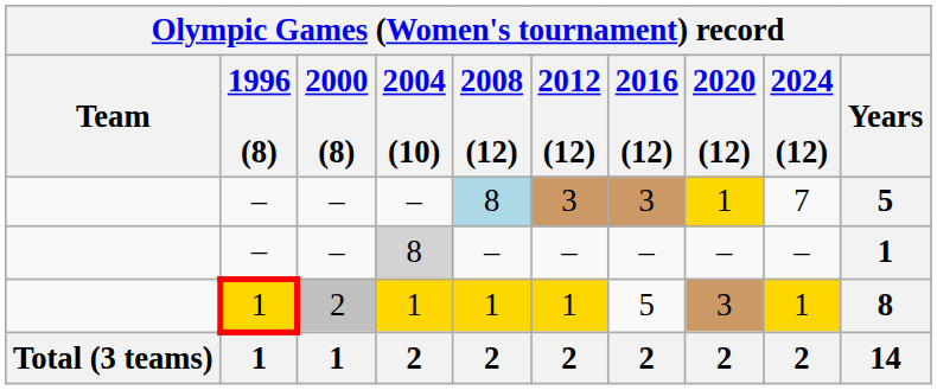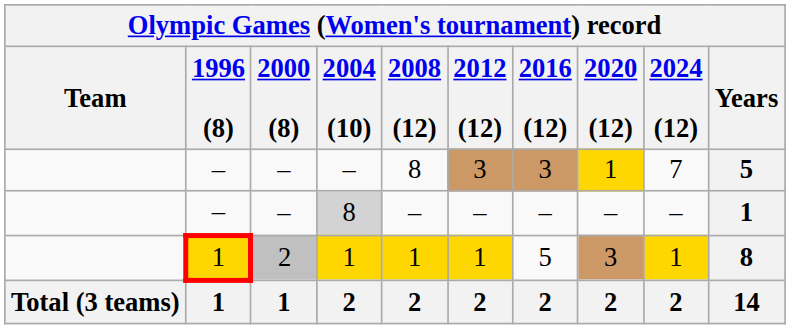row 3 | 2008 (12): lightblue background -> no background
